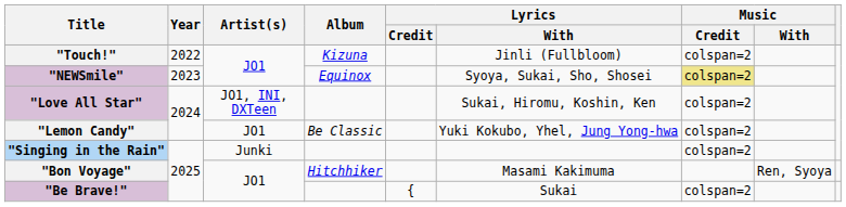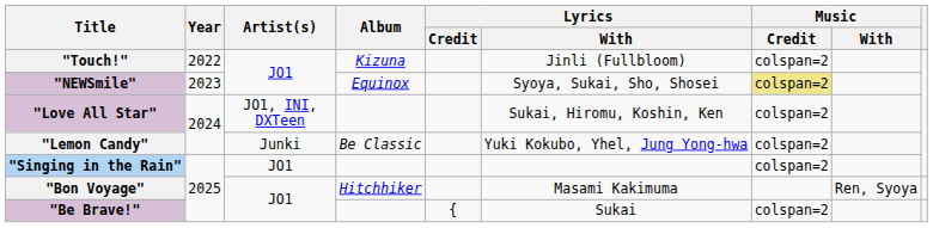"Lemon Candy" | Artist(s): JO1 -> Junki
"Singing in the Rain" | Artist(s): Junki -> JO1
